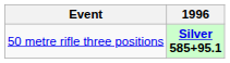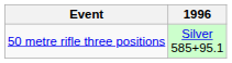50 metre rifle three positions | 1996: bold -> normal
